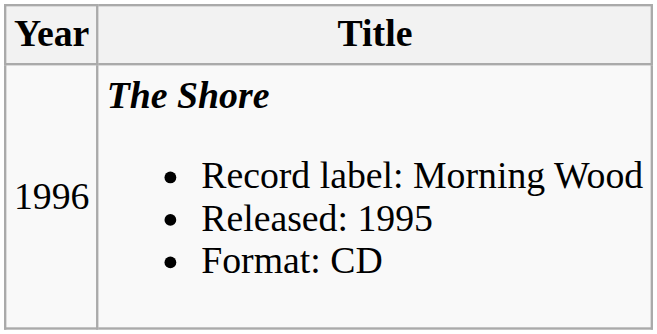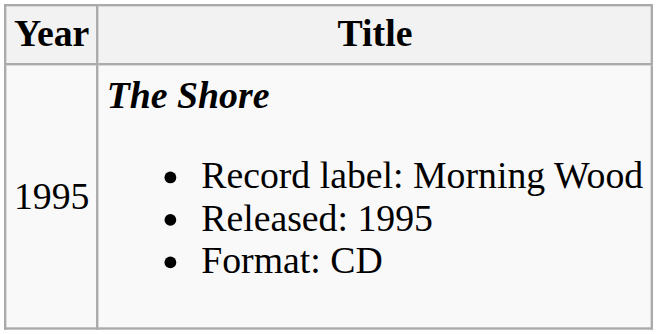row 2 | Year: 1996 -> 1995
